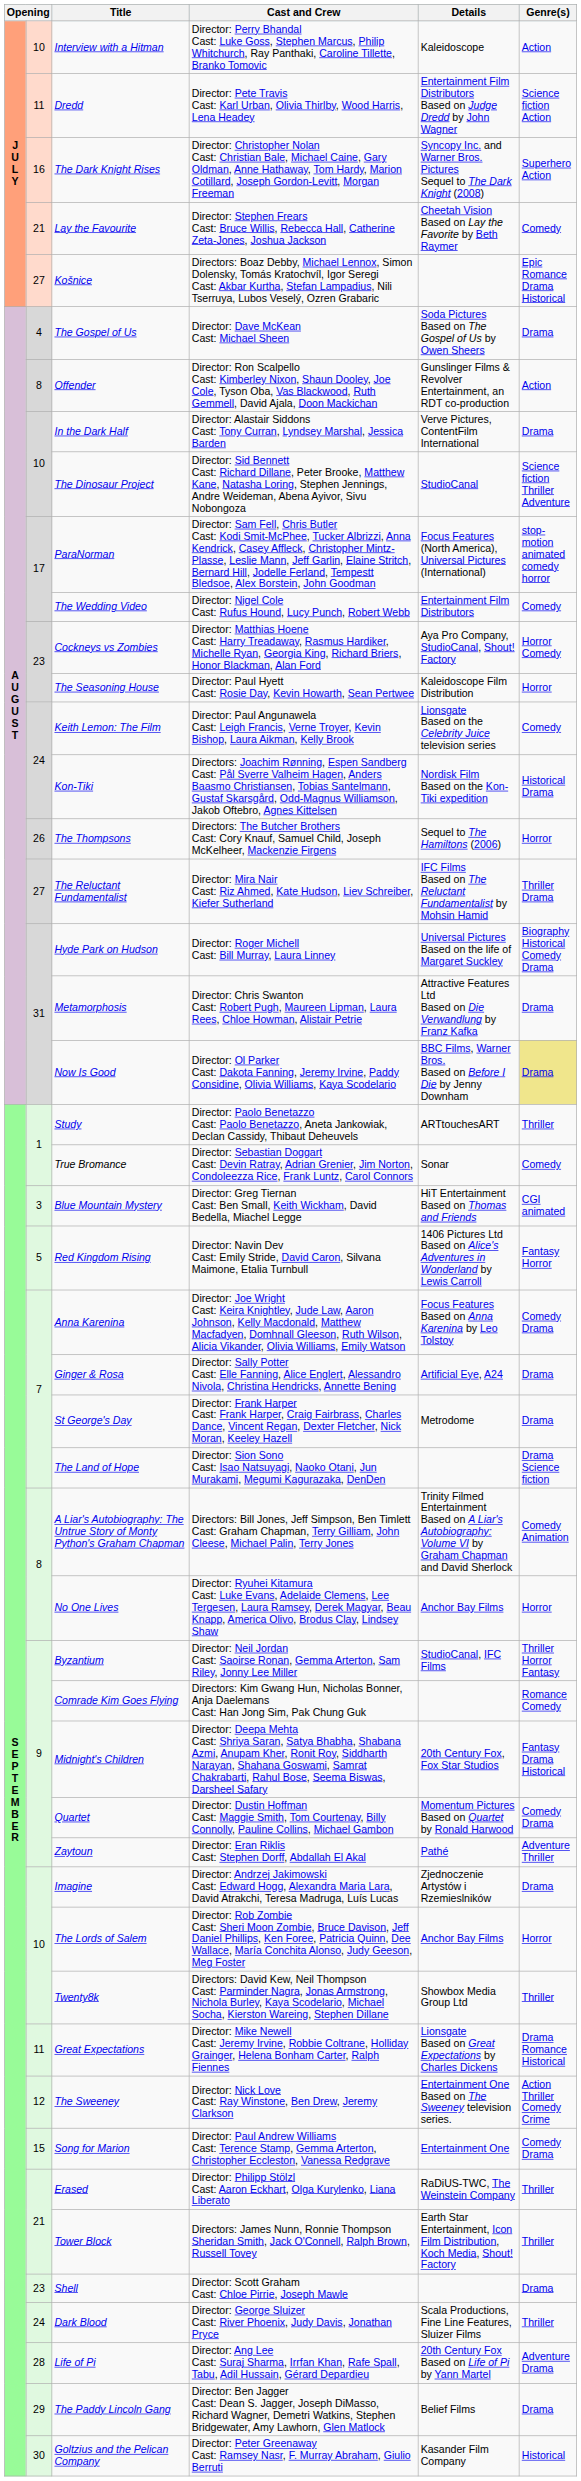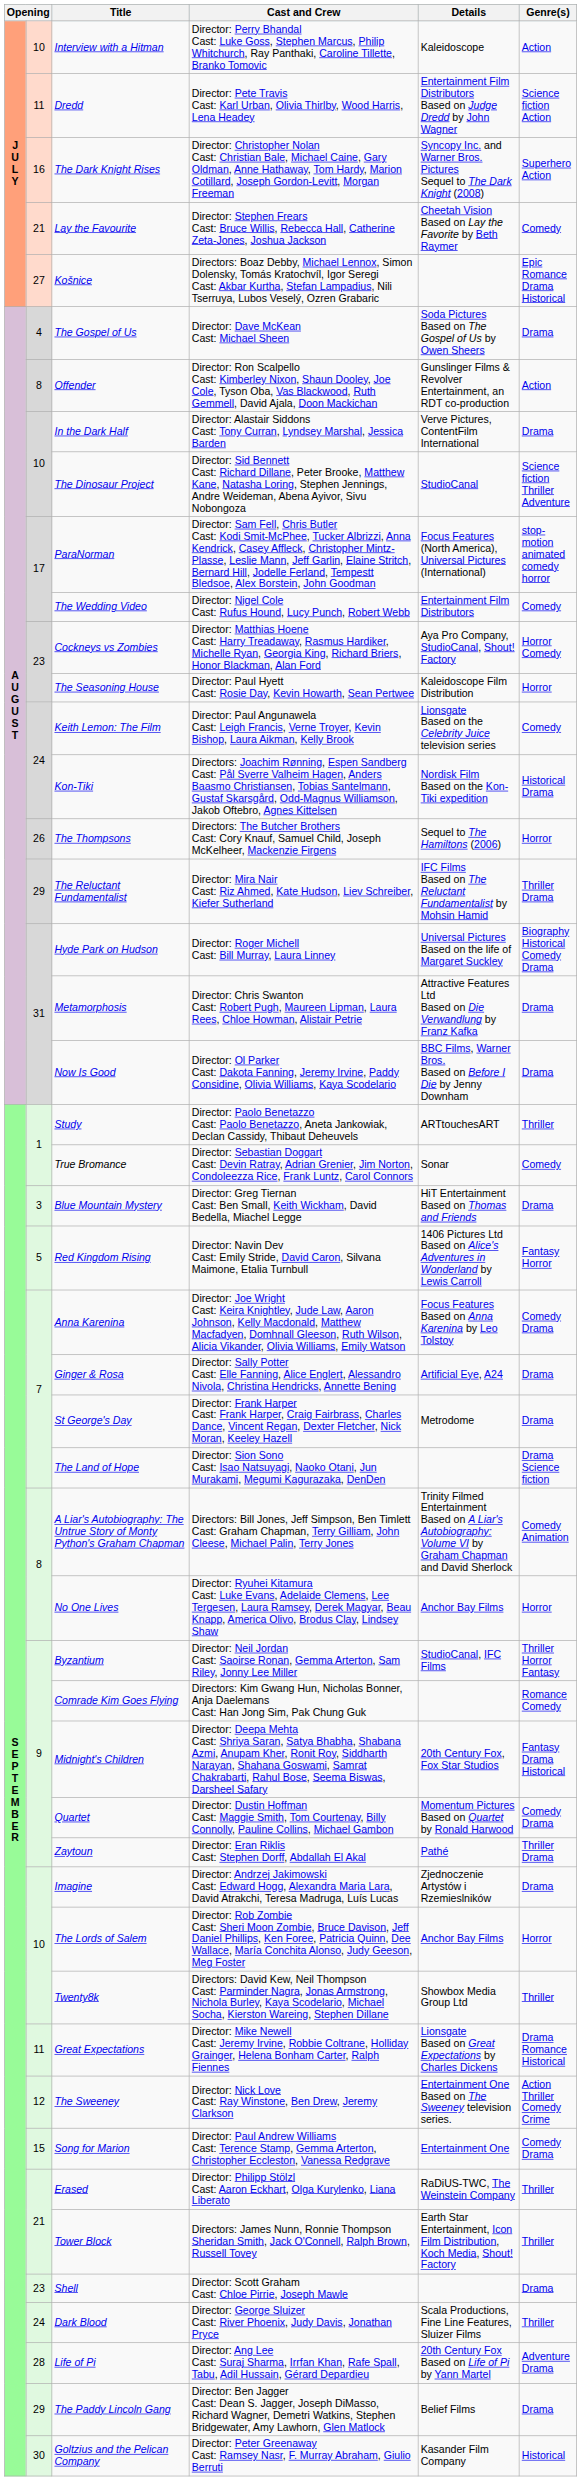The Reluctant Fundamentalist | column 2: 27 -> 29
Now Is Good | Genre(s): khaki background -> no background
Blue Mountain Mystery | Genre(s): CGI animated -> Drama
Zaytoun | Genre(s): Adventure Thriller -> Thriller Drama
